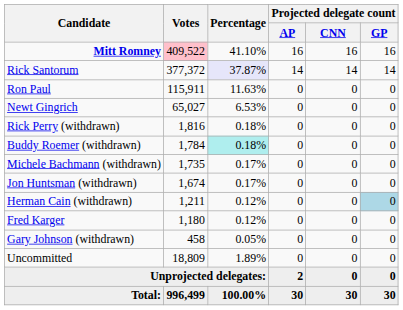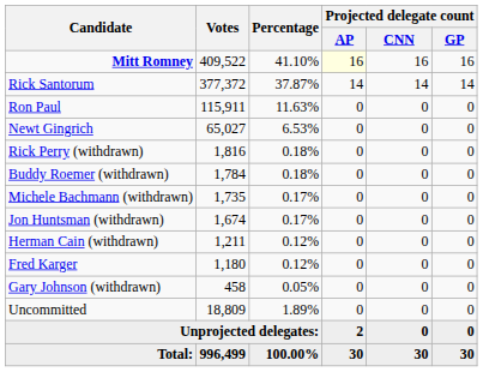Mitt Romney | Votes: pink background -> no background
Mitt Romney | Projected delegate count / AP: no background -> lightyellow background
Rick Santorum | Percentage: lavender background -> no background
Buddy Roemer (withdrawn) | Percentage: paleturquoise background -> no background
Herman Cain (withdrawn) | Projected delegate count / GP: lightblue background -> no background
